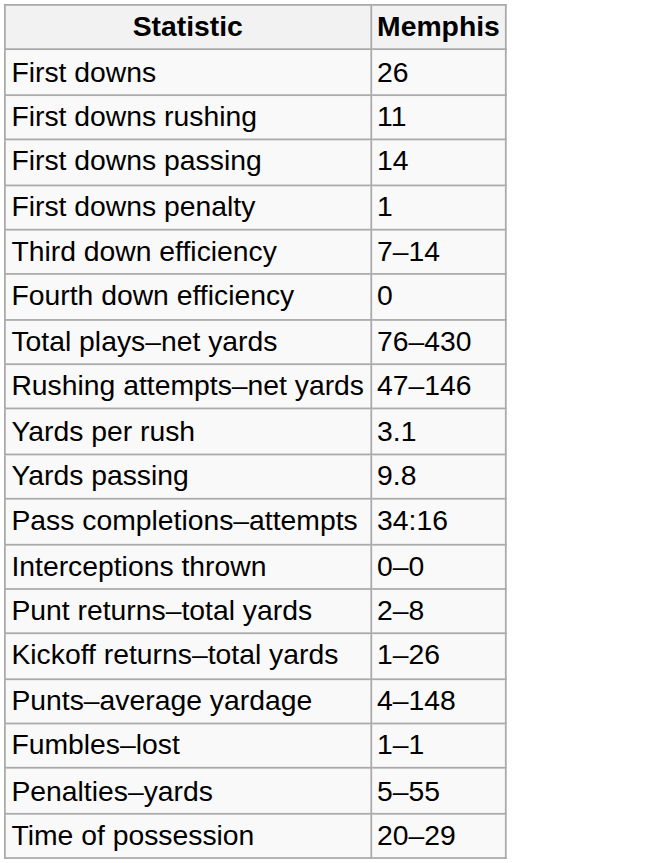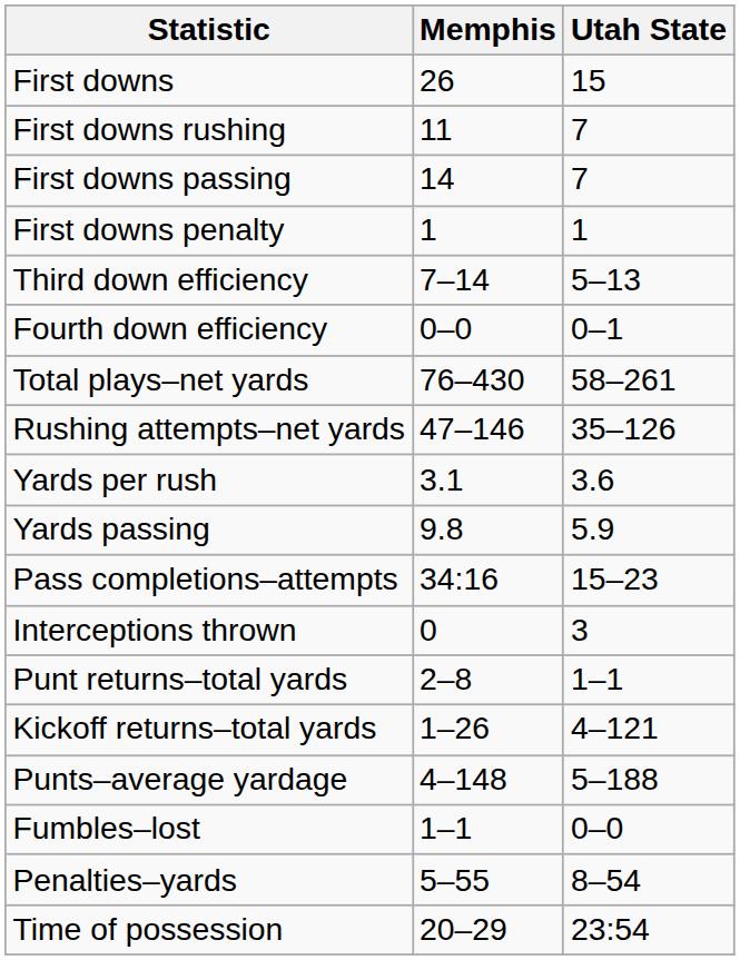+ column: Utah State | 15 | 7 | 7 | 1 | 5–13 | 0–1 | 58–261 | 35–126 | 3.6 | 5.9 | 15–23 | 3 | 1–1 | 4–121 | 5–188 | 0–0 | 8–54 | 23:54
Fourth down efficiency | Memphis: 0 -> 0–0
Interceptions thrown | Memphis: 0–0 -> 0
